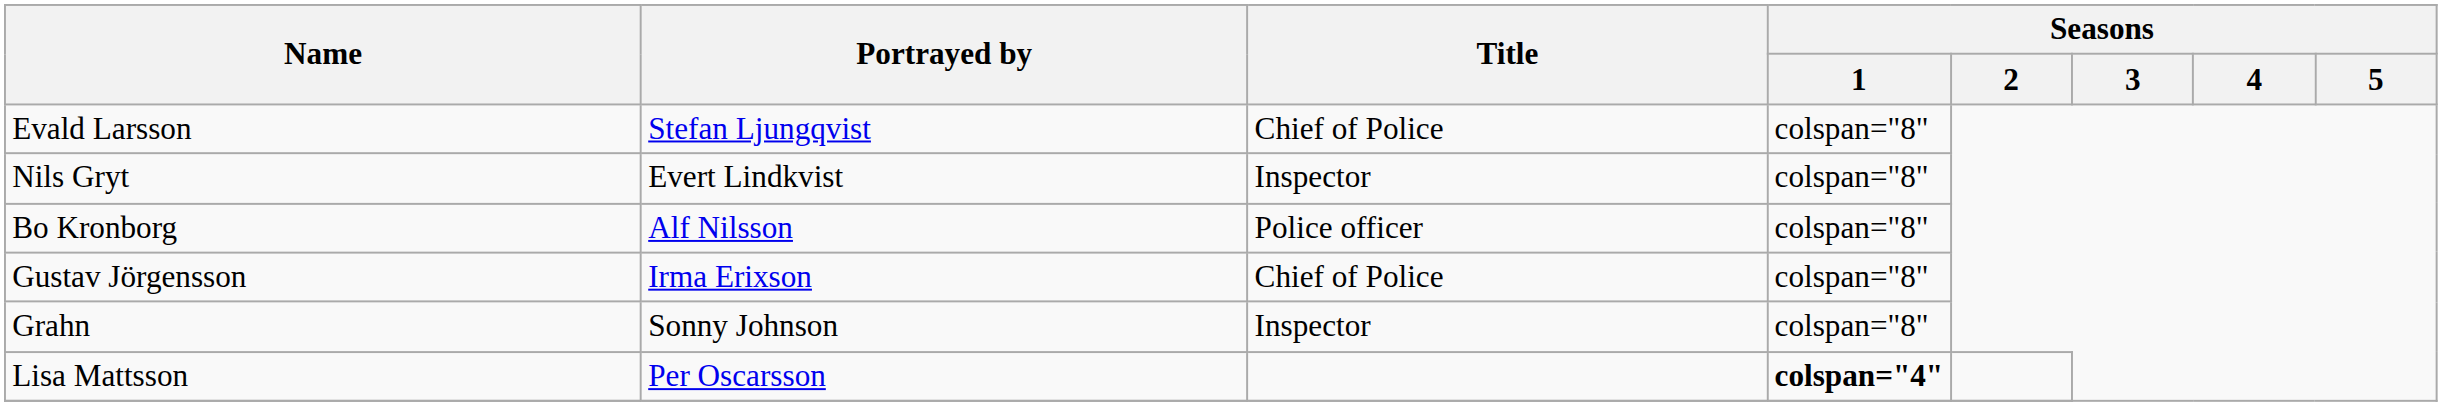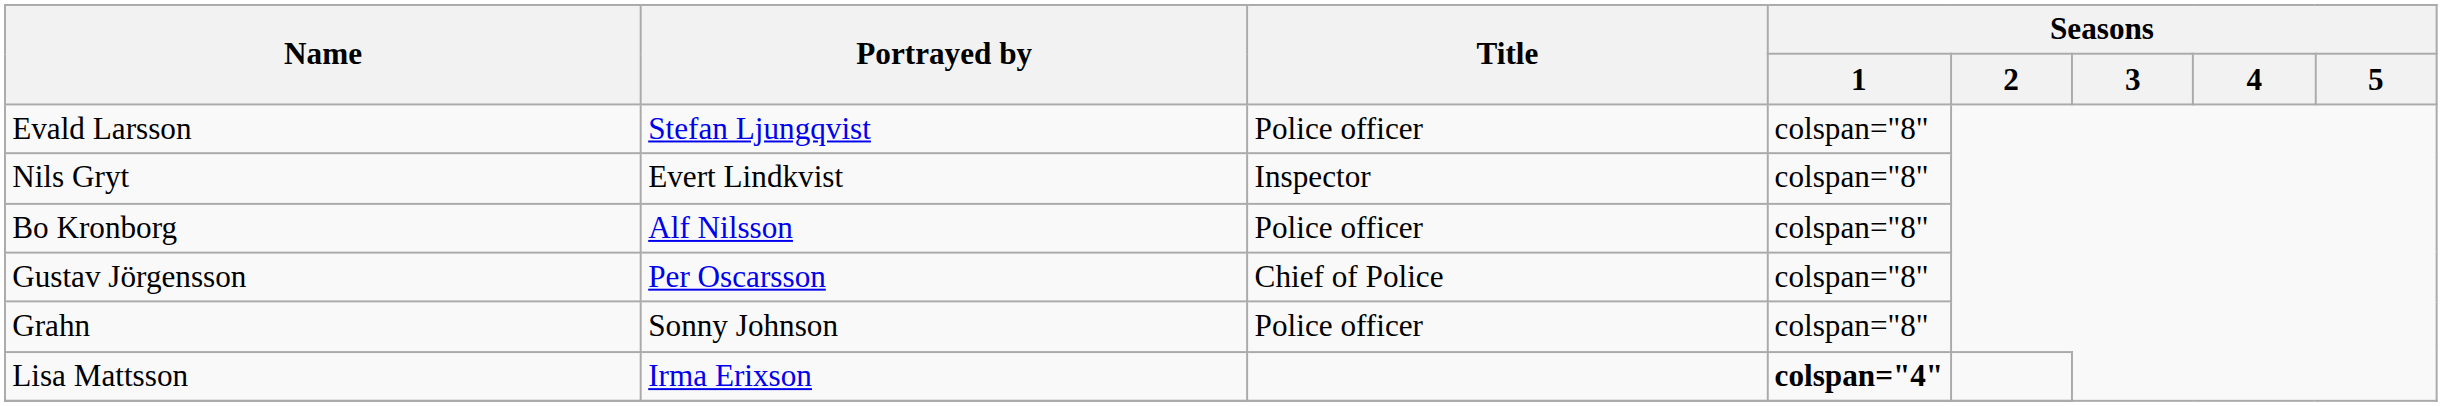Evald Larsson | Title: Chief of Police -> Police officer
Gustav Jörgensson | Portrayed by: Irma Erixson -> Per Oscarsson
Grahn | Title: Inspector -> Police officer
Lisa Mattsson | Portrayed by: Per Oscarsson -> Irma Erixson
